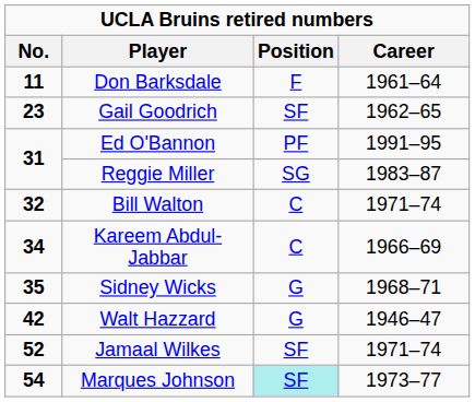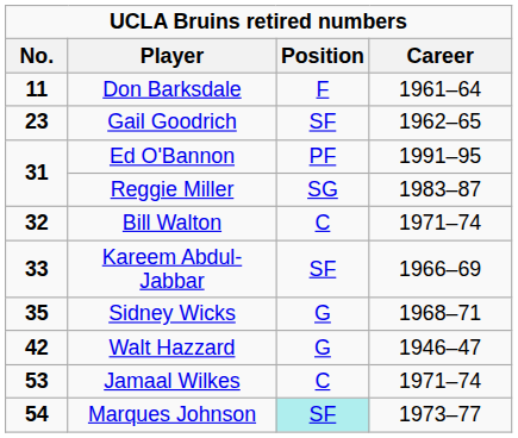Kareem Abdul-Jabbar | No.: 34 -> 33
Kareem Abdul-Jabbar | Position: C -> SF
Jamaal Wilkes | No.: 52 -> 53
Jamaal Wilkes | Position: SF -> C
